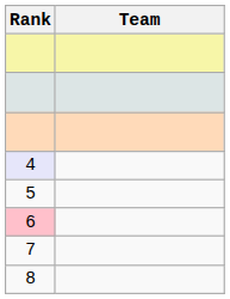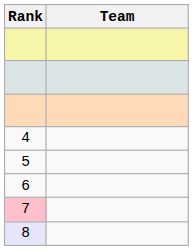row 5 | Rank: lavender background -> no background
row 7 | Rank: pink background -> no background
row 8 | Rank: no background -> pink background
row 9 | Rank: no background -> lavender background
